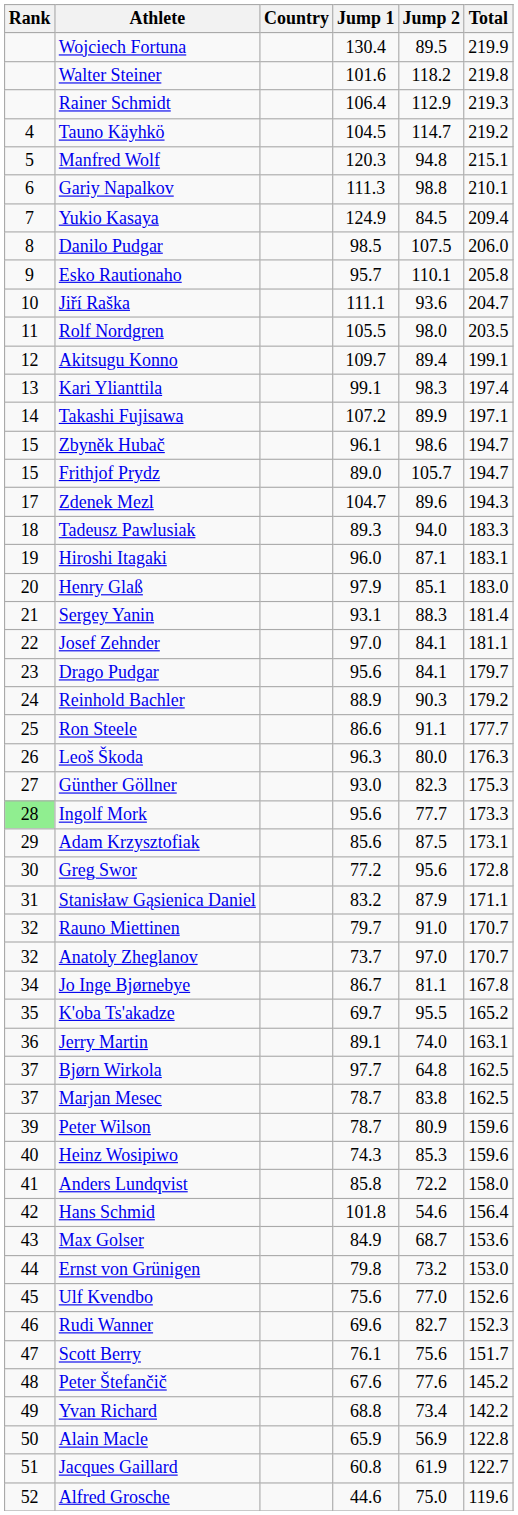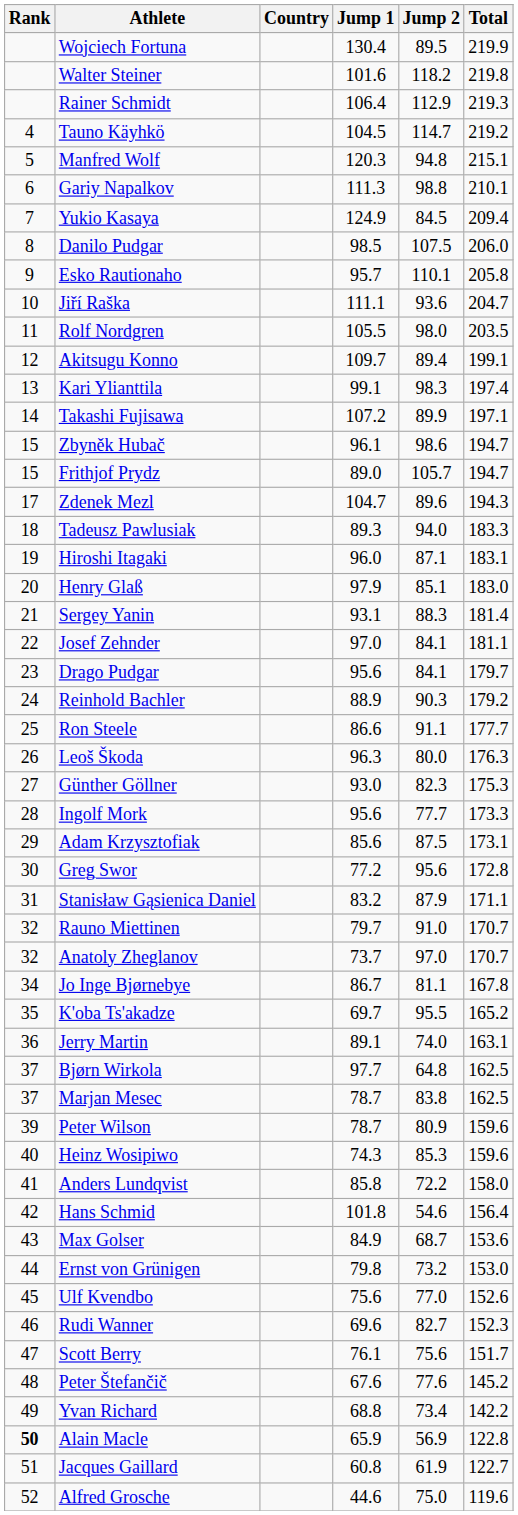Ingolf Mork | Rank: lightgreen background -> no background
Alain Macle | Rank: normal -> bold
